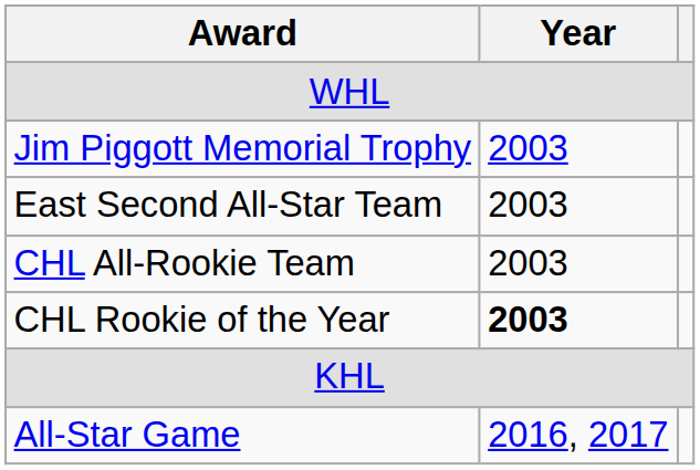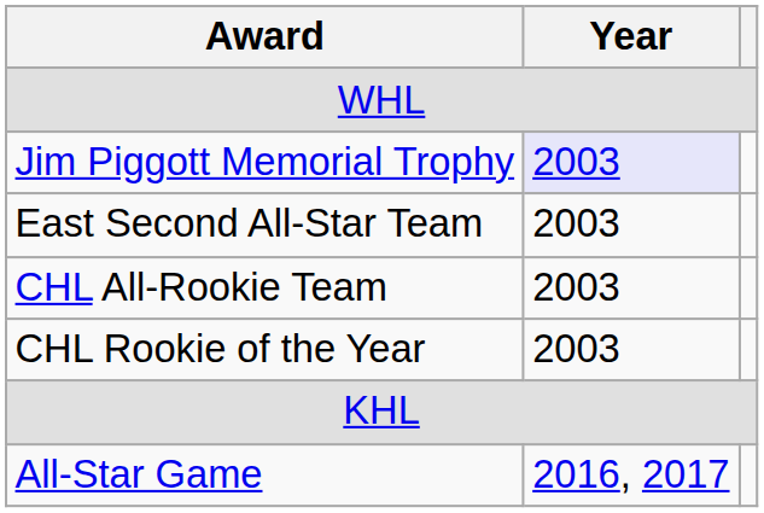Jim Piggott Memorial Trophy | Year: no background -> lavender background
CHL Rookie of the Year | Year: bold -> normal
